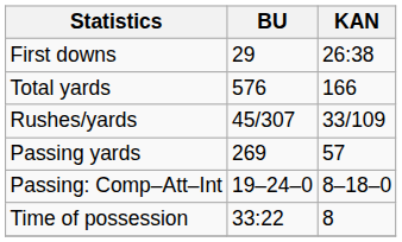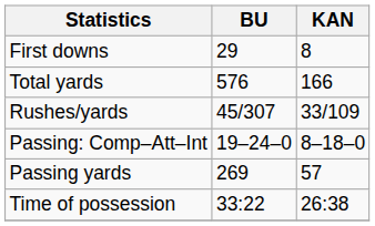First downs | KAN: 26:38 -> 8
rows swapped: Passing yards <-> Passing: Comp–Att–Int
Time of possession | KAN: 8 -> 26:38
